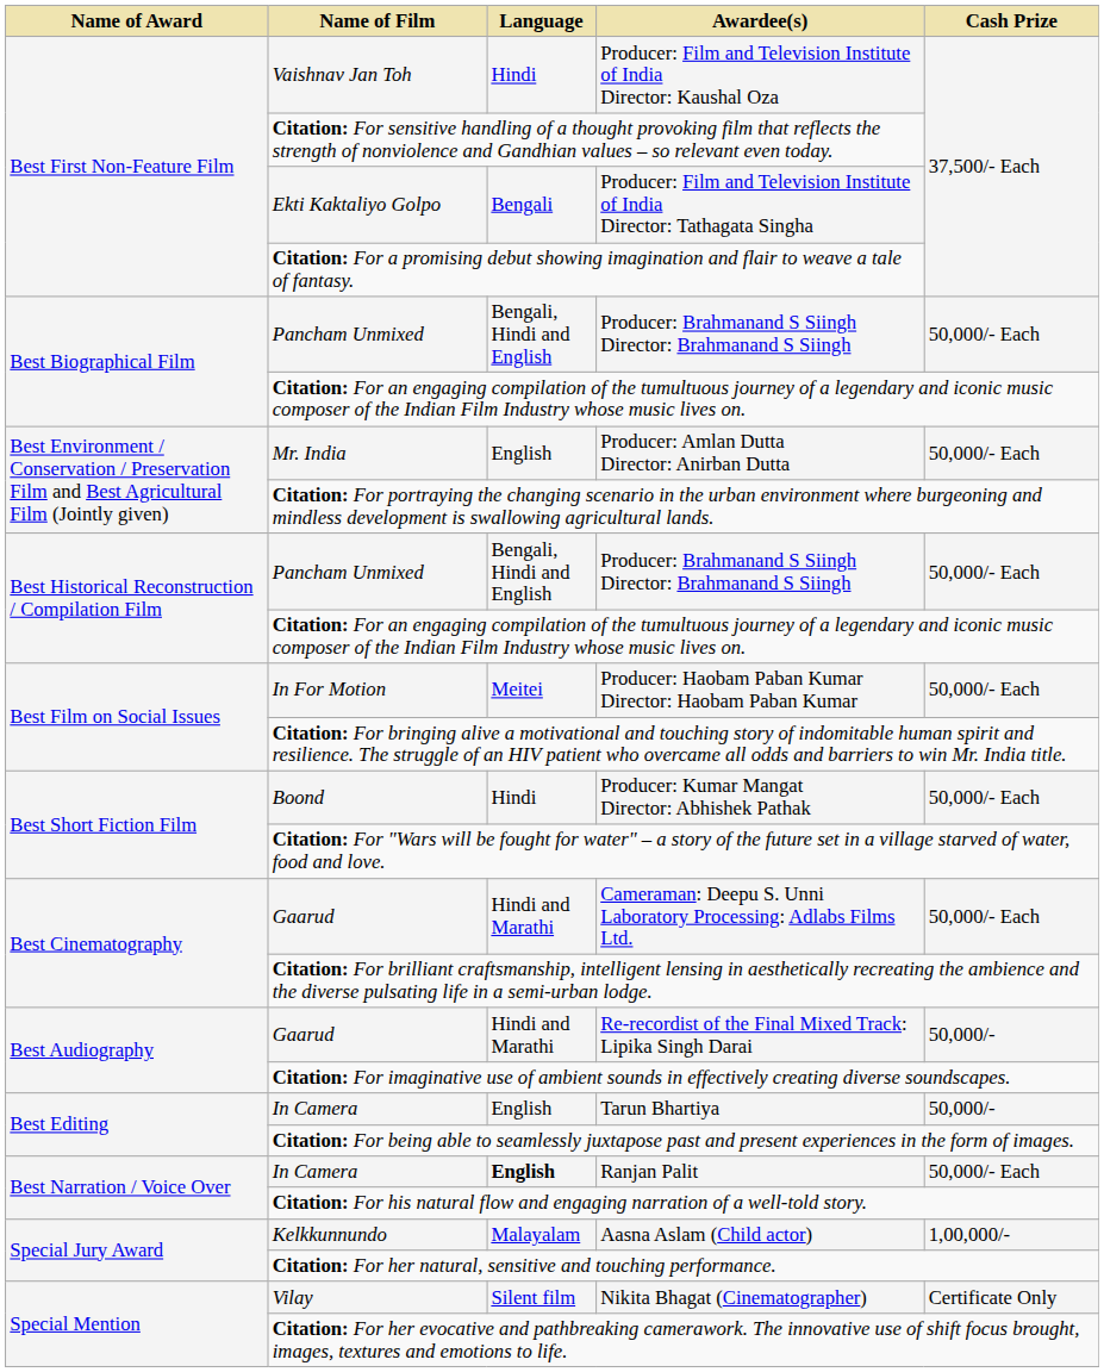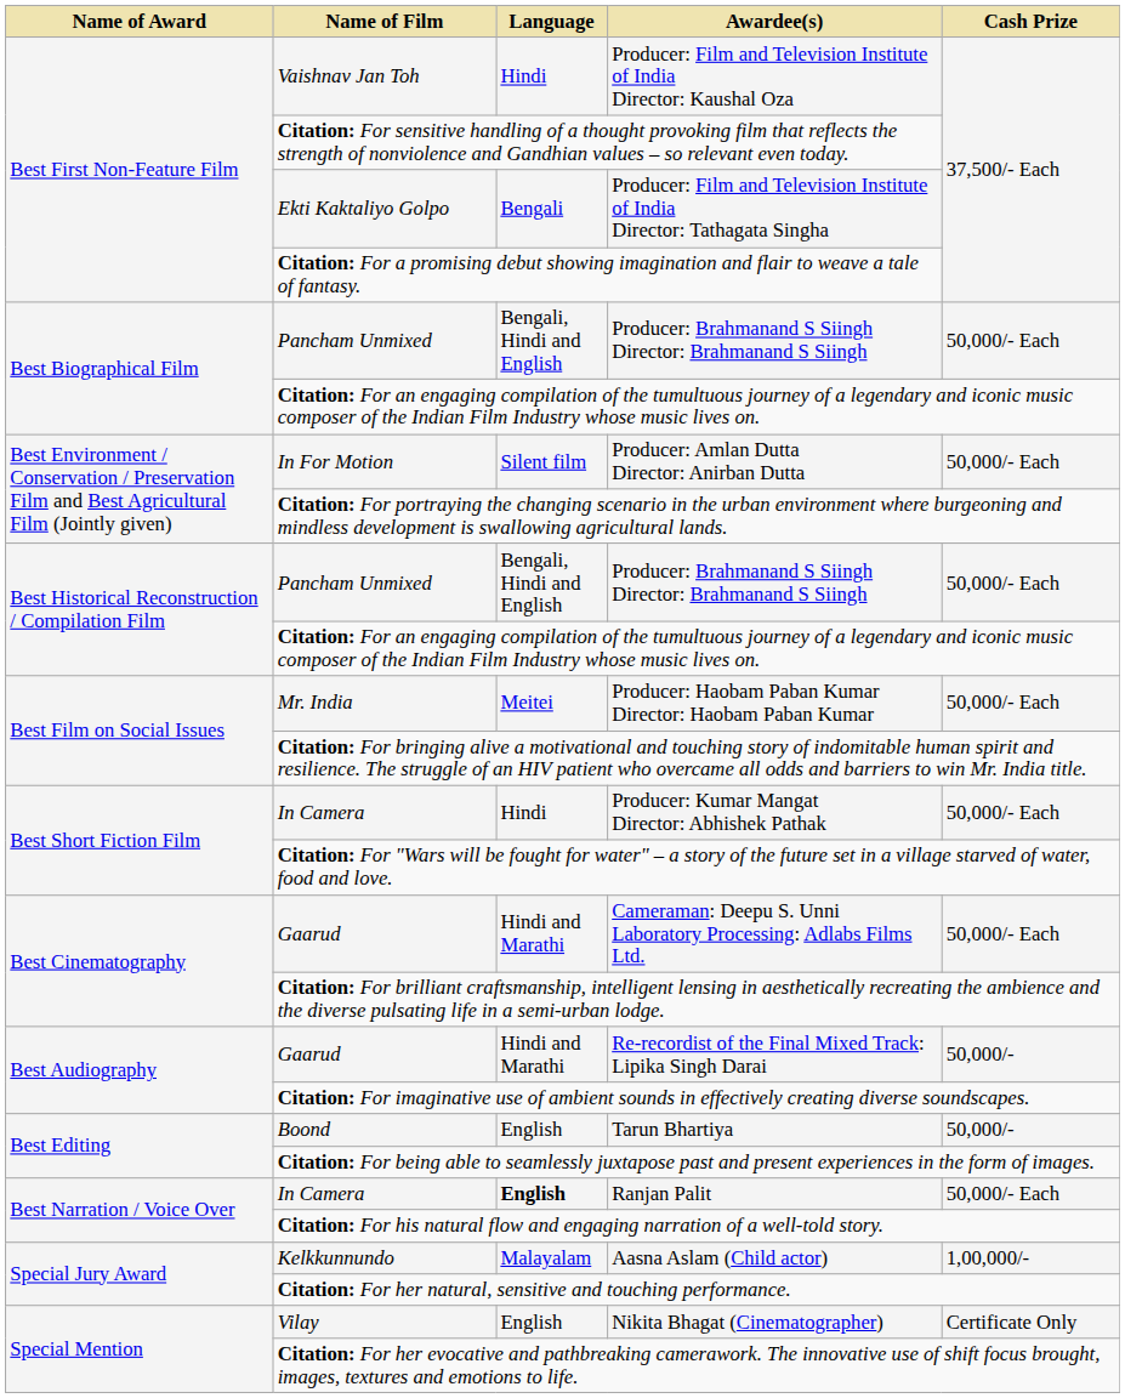Producer: Amlan Dutta Director: Anirban Dutta | Name of Film: Mr. India -> In For Motion
Producer: Amlan Dutta Director: Anirban Dutta | Language: English -> Silent film
Producer: Haobam Paban Kumar Director: Haobam Paban Kumar | Name of Film: In For Motion -> Mr. India
Producer: Kumar Mangat Director: Abhishek Pathak | Name of Film: Boond -> In Camera
Tarun Bhartiya | Name of Film: In Camera -> Boond
Nikita Bhagat (Cinematographer) | Language: Silent film -> English
